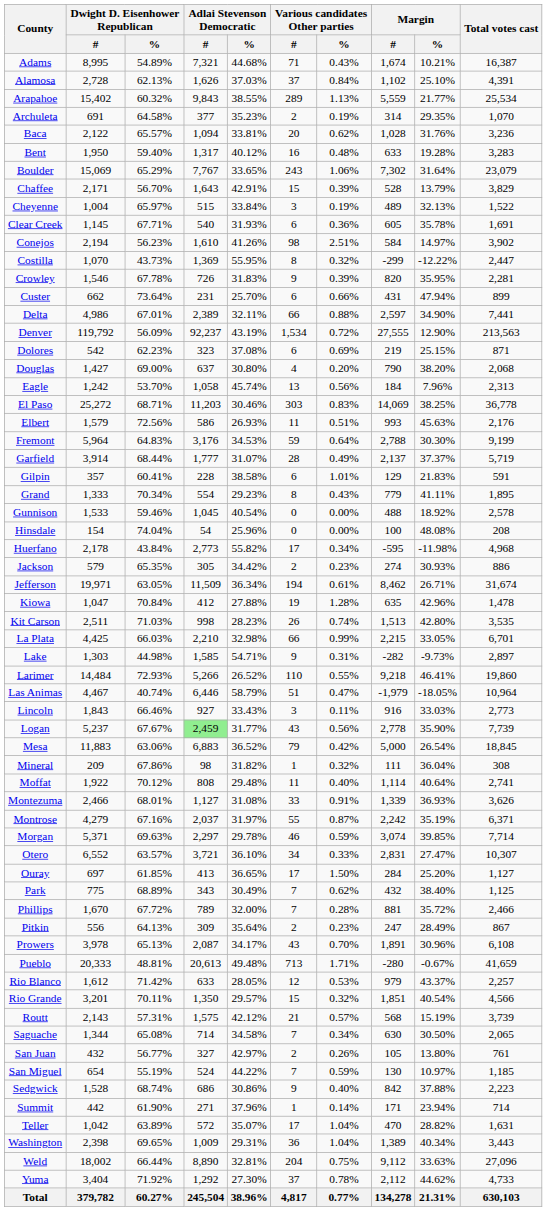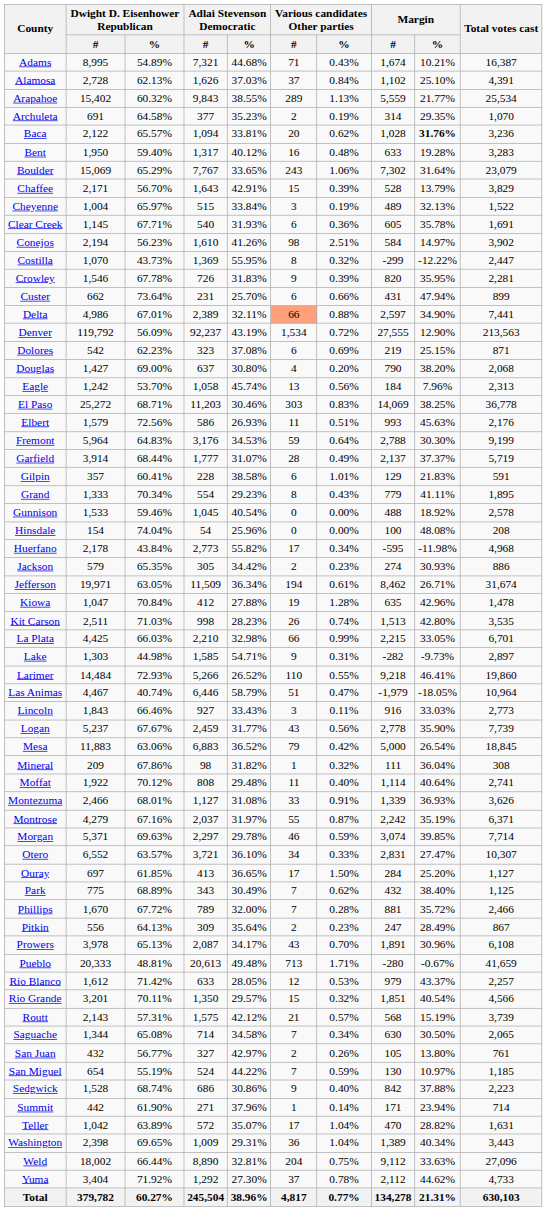Baca | Margin / %: normal -> bold
Delta | Various candidates Other parties / #: no background -> lightsalmon background
Logan | Adlai Stevenson Democratic / #: lightgreen background -> no background
